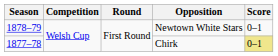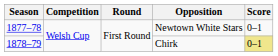Newtown White Stars | Season: 1878–79 -> 1877–78
Chirk | Season: 1877–78 -> 1878–79
